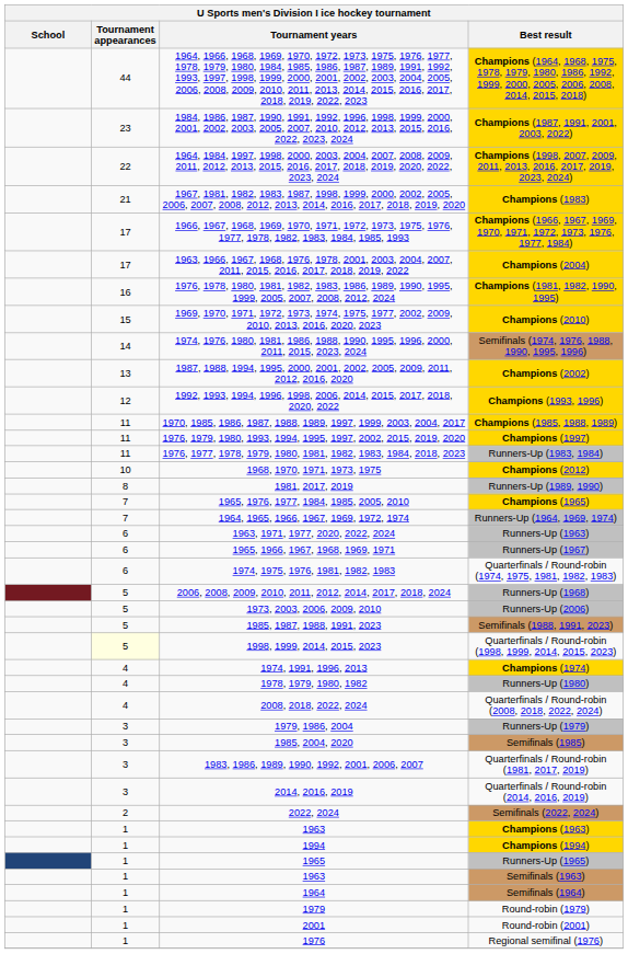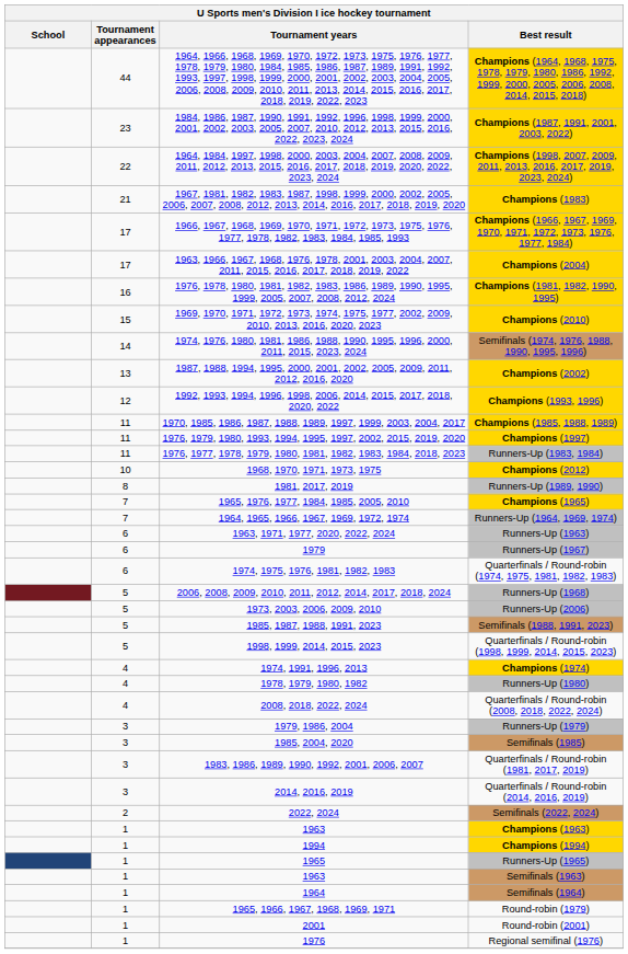Runners-Up (1967) | Tournament years: 1965, 1966, 1967, 1968, 1969, 1971 -> 1979
Quarterfinals / Round-robin (1998, 1999, 2014, 2015, 2023) | Tournament appearances: lightyellow background -> no background
Round-robin (1979) | Tournament years: 1979 -> 1965, 1966, 1967, 1968, 1969, 1971
